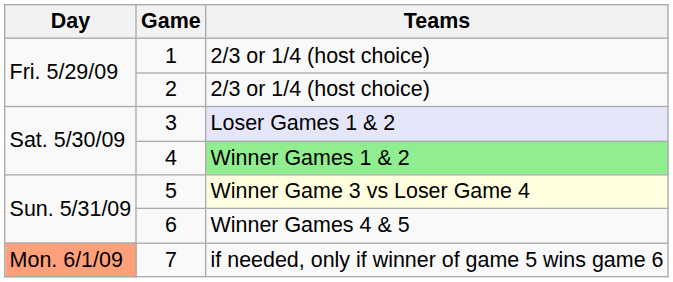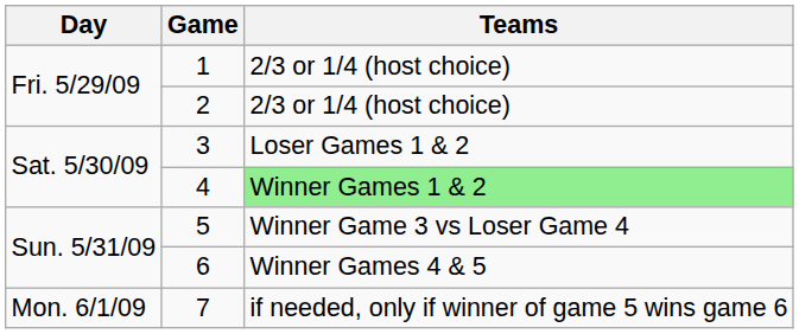3 | Teams: lavender background -> no background
5 | Teams: lightyellow background -> no background
7 | Day: lightsalmon background -> no background
